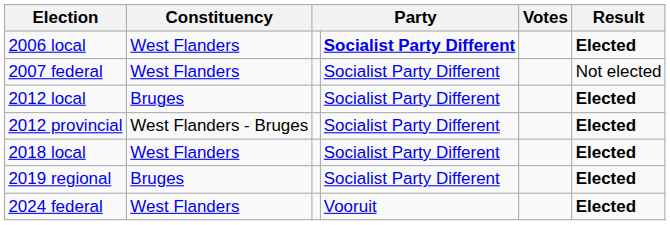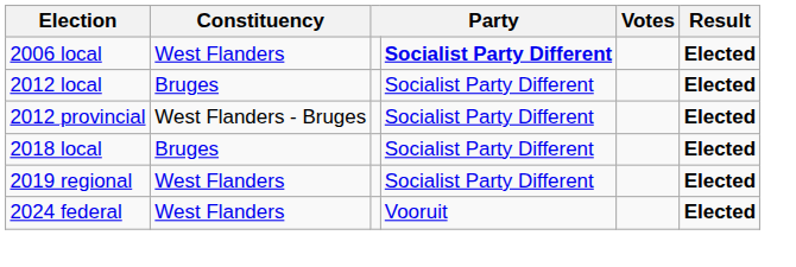- row: 2007 federal | West Flanders | Socialist Party Different | Not elected
2018 local | Constituency: West Flanders -> Bruges
2019 regional | Constituency: Bruges -> West Flanders
